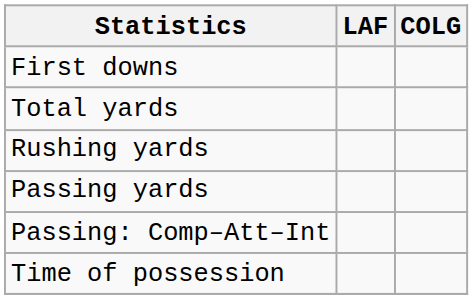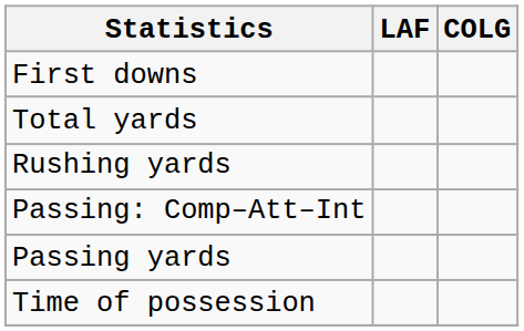rows swapped: Passing yards <-> Passing: Comp–Att–Int
